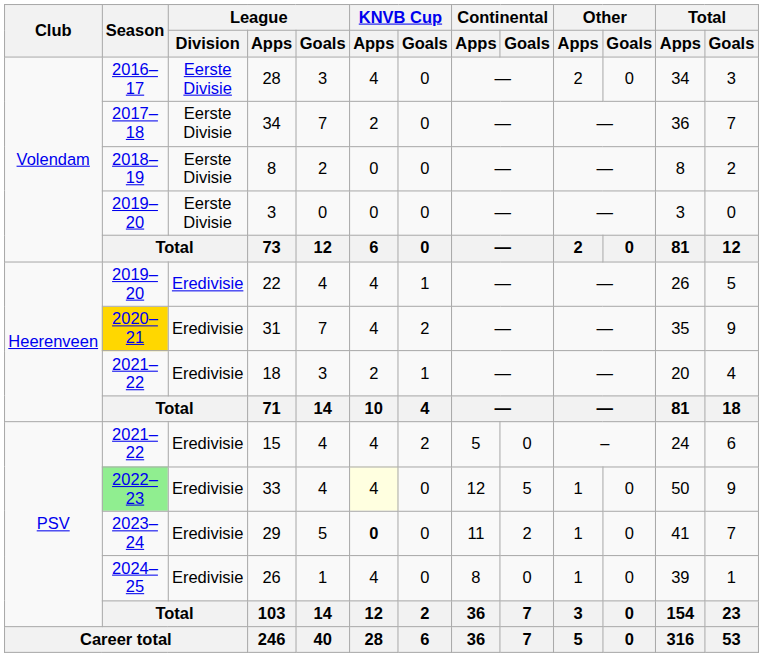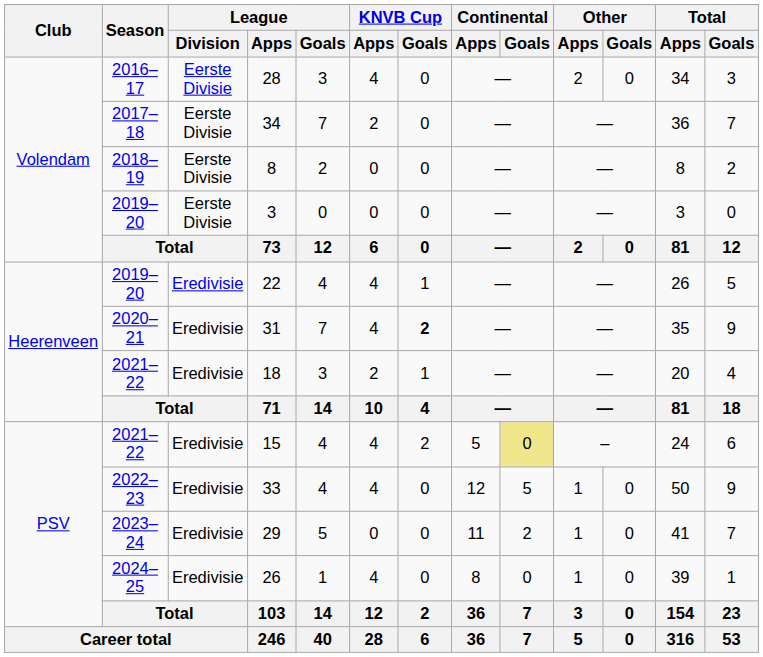31 | Season: gold background -> no background
31 | KNVB Cup / Goals: normal -> bold
15 | Continental / Goals: no background -> khaki background
33 | Season: lightgreen background -> no background
33 | KNVB Cup / Apps: lightyellow background -> no background
29 | KNVB Cup / Apps: bold -> normal
